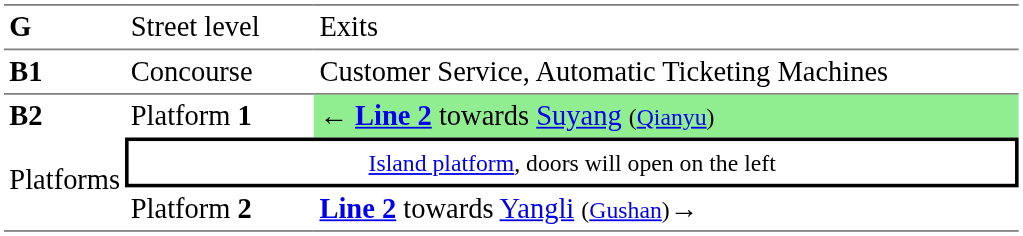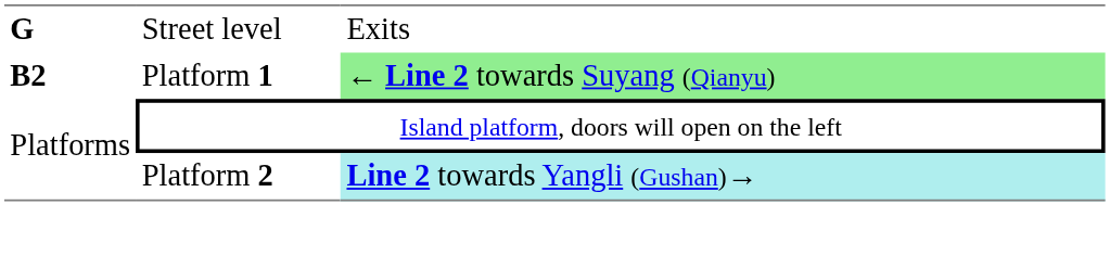- row: B1 | Concourse | Customer Service, Automatic Ticketing Machines
Platform 2 | column 3: no background -> paleturquoise background
